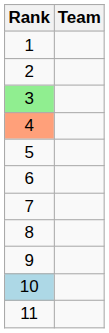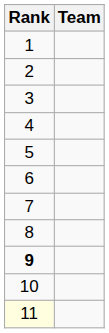3 | Rank: lightgreen background -> no background
4 | Rank: lightsalmon background -> no background
9 | Rank: normal -> bold
10 | Rank: lightblue background -> no background
11 | Rank: no background -> lightyellow background
